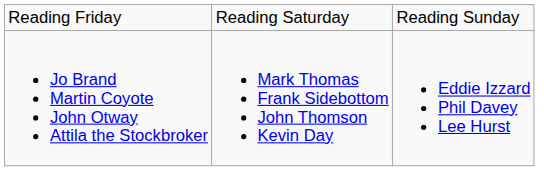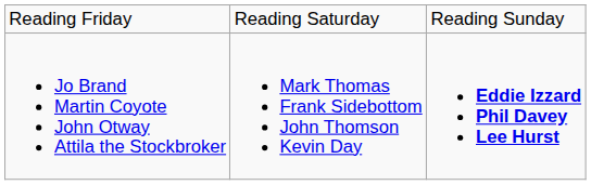Jo Brand Martin Coyote John Otway Attila the Stockbroker | column 3: normal -> bold
